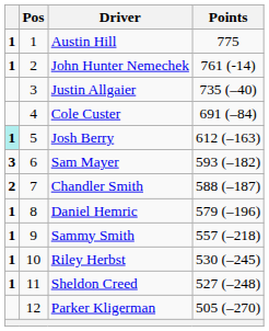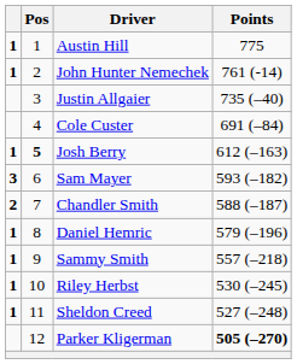Josh Berry | column 1: paleturquoise background -> no background
Josh Berry | Pos: normal -> bold
Parker Kligerman | Points: normal -> bold
